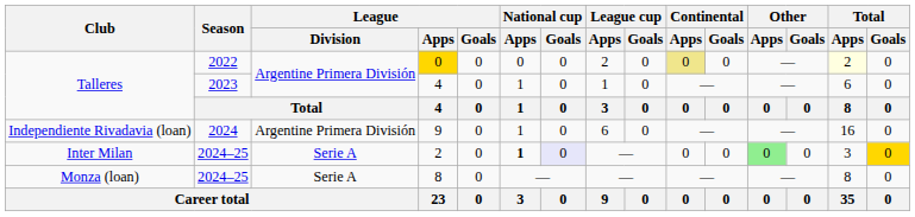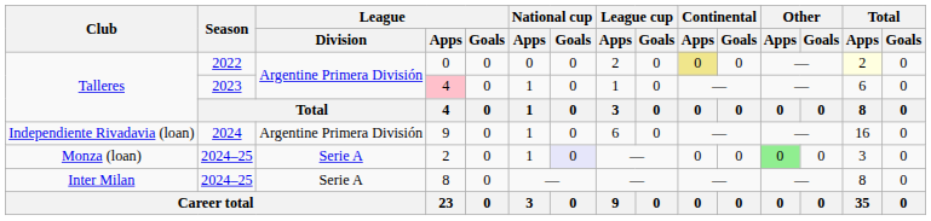row 3 | League / Apps: gold background -> no background
row 4 | League / Apps: no background -> pink background
row 7 | Club: Inter Milan -> Monza (loan)
row 7 | National cup / Apps: bold -> normal
row 7 | Total / Goals: gold background -> no background
row 8 | Club: Monza (loan) -> Inter Milan
